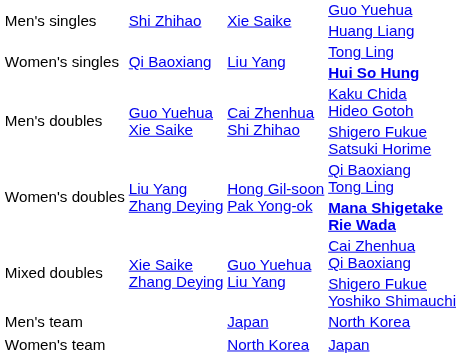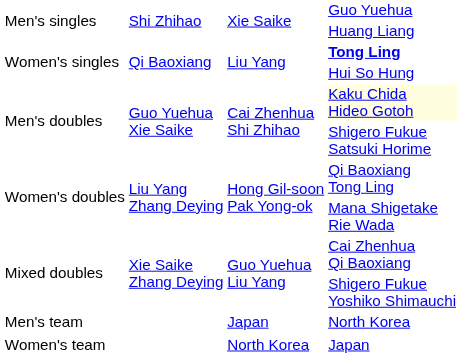Tong Ling | column 4: normal -> bold
Hui So Hung | column 4: bold -> normal
Kaku Chida Hideo Gotoh | column 4: no background -> lightyellow background
Mana Shigetake Rie Wada | column 4: bold -> normal
